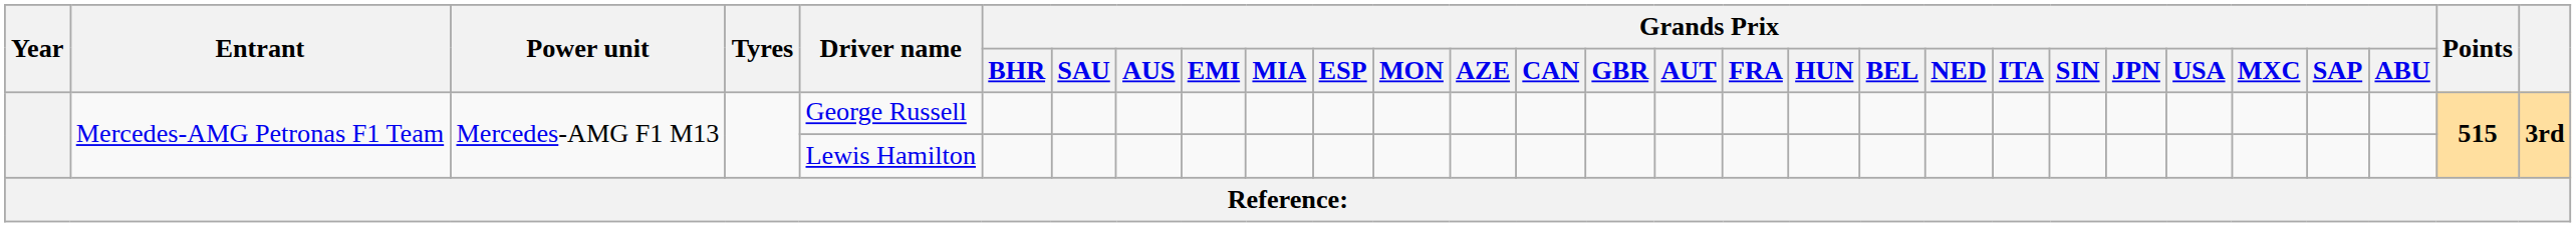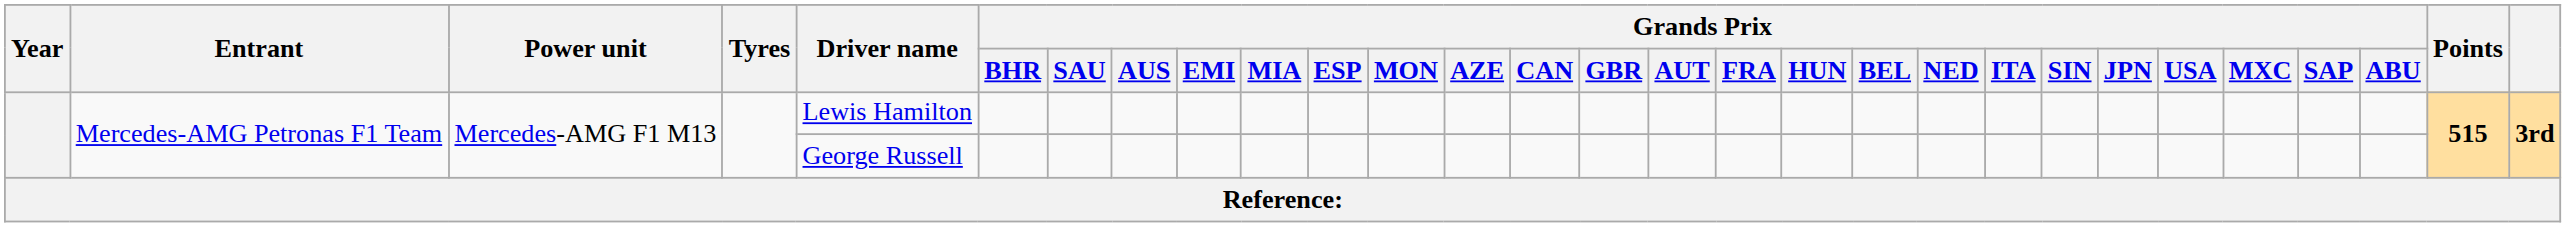row 3 | Driver name: George Russell -> Lewis Hamilton
row 4 | Driver name: Lewis Hamilton -> George Russell
